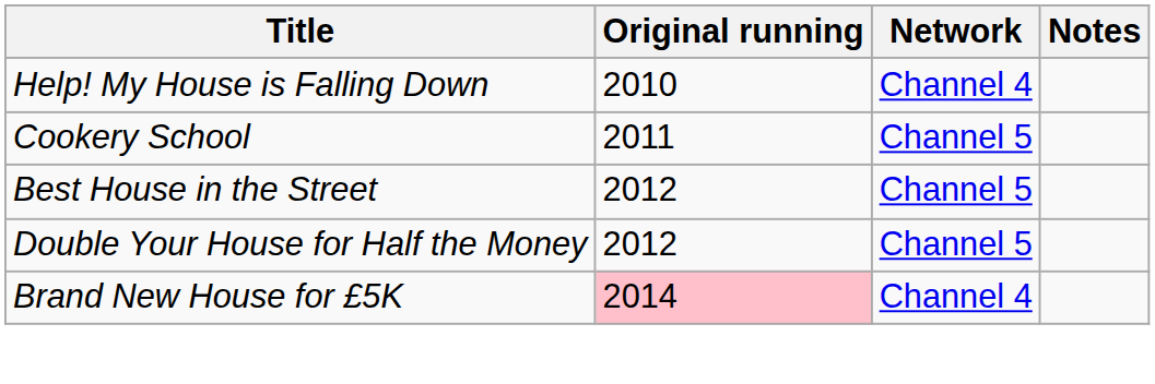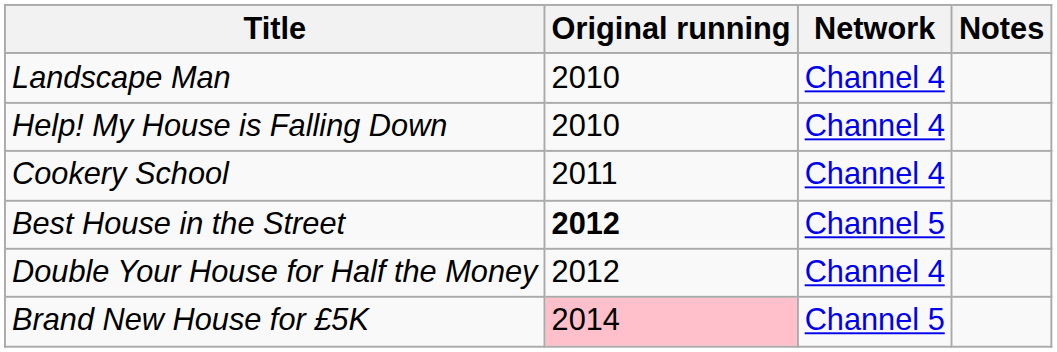+ row: Landscape Man | 2010 | Channel 4
Cookery School | Network: Channel 5 -> Channel 4
Best House in the Street | Original running: normal -> bold
Double Your House for Half the Money | Network: Channel 5 -> Channel 4
Brand New House for £5K | Network: Channel 4 -> Channel 5
